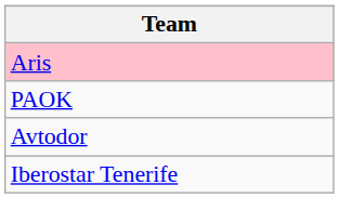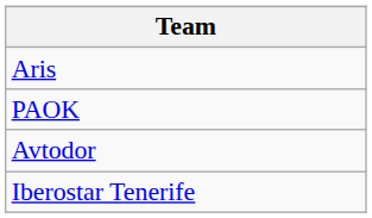row 2 | column 1: pink background -> no background
